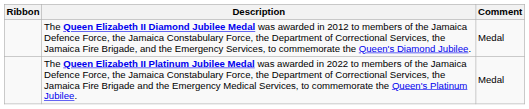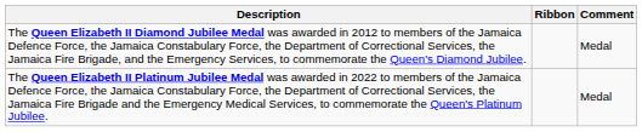columns swapped: Description <-> Ribbon
